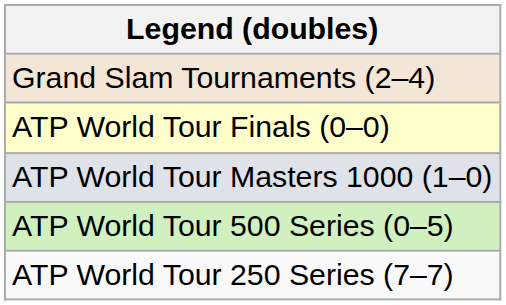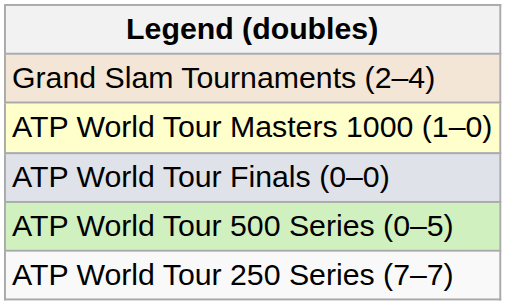row 3 | column 1: ATP World Tour Finals (0–0) -> ATP World Tour Masters 1000 (1–0)
row 4 | column 1: ATP World Tour Masters 1000 (1–0) -> ATP World Tour Finals (0–0)
